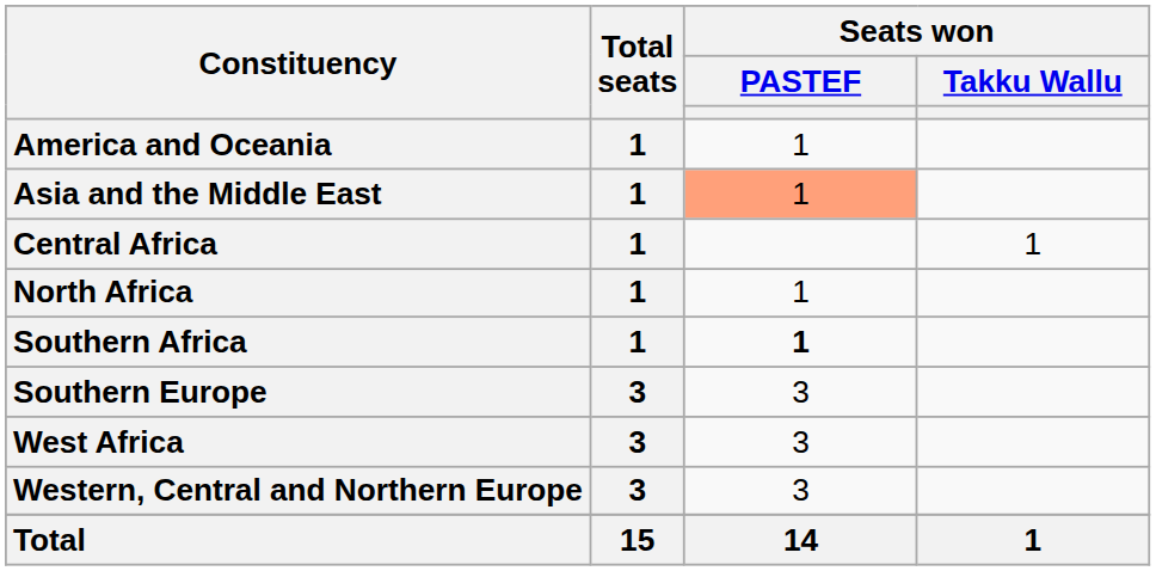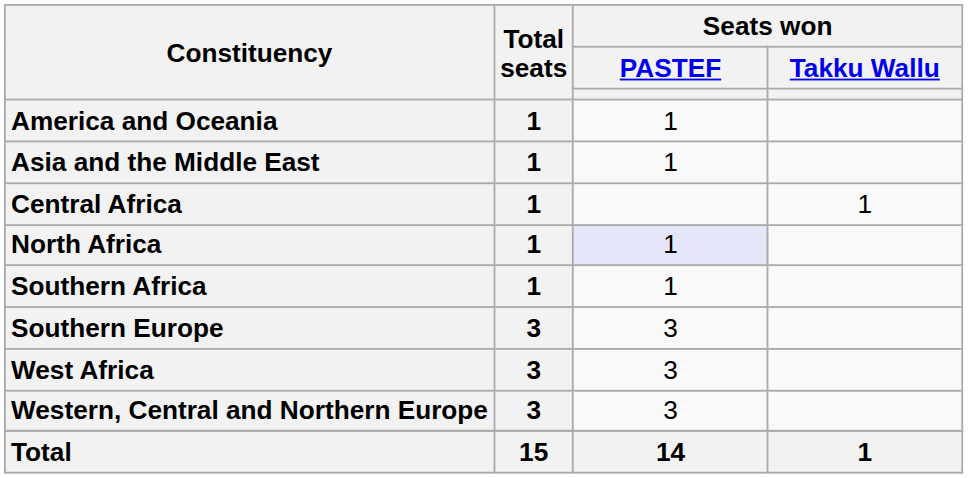Asia and the Middle East | Seats won / PASTEF: lightsalmon background -> no background
North Africa | Seats won / PASTEF: no background -> lavender background
Southern Africa | Seats won / PASTEF: bold -> normal
